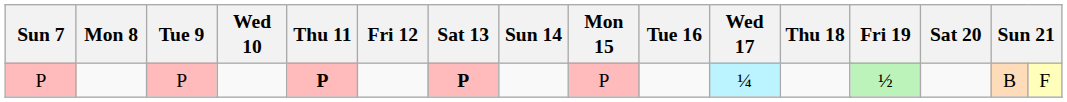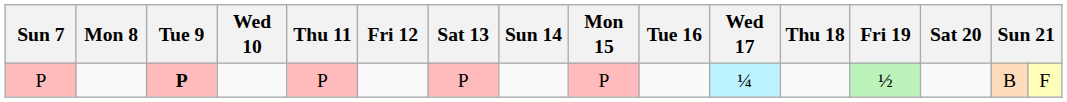row 2 | Tue 9: normal -> bold
row 2 | Thu 11: bold -> normal
row 2 | Sat 13: bold -> normal
